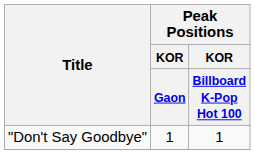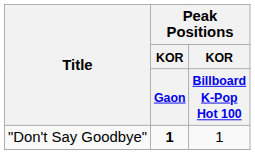"Don't Say Goodbye" | Peak Positions / KOR / Gaon: normal -> bold
